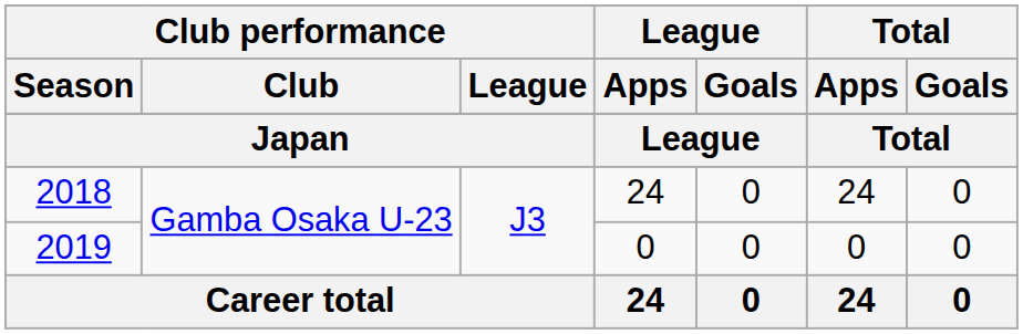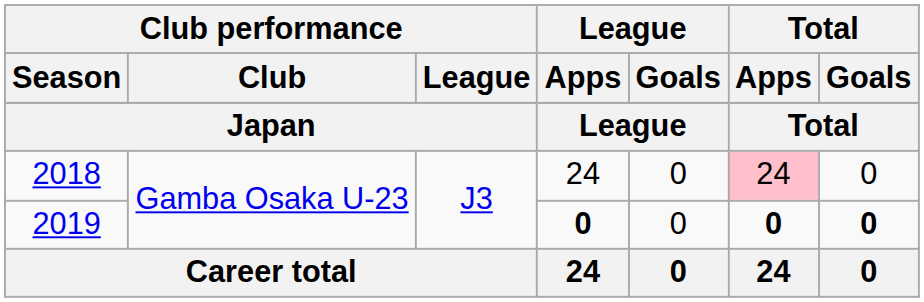2018 | Total / Apps: no background -> pink background
2019 | League / Apps: normal -> bold
2019 | Total / Apps: normal -> bold
2019 | Total / Goals: normal -> bold
